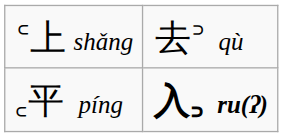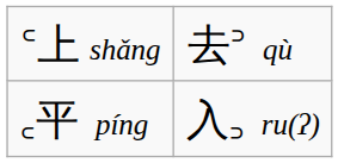꜀平 píng | column 2: bold -> normal
